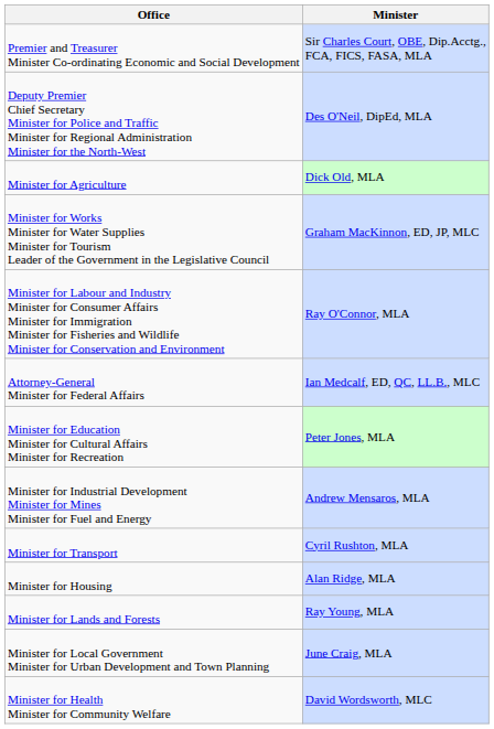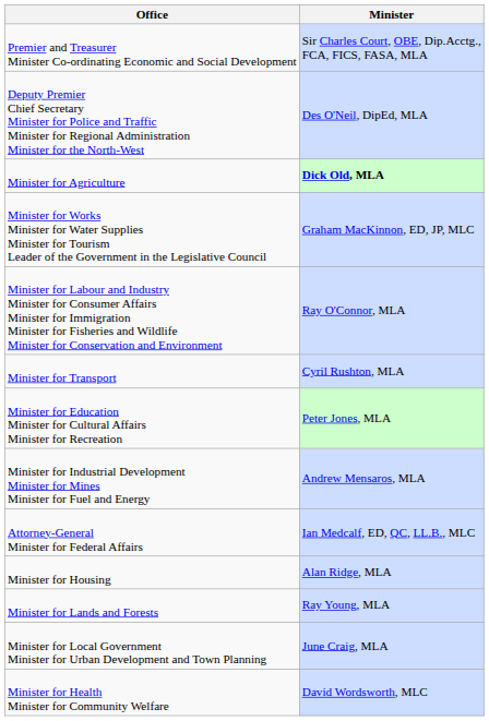Minister for Agriculture | Minister: normal -> bold
rows swapped: Attorney-General Minister for Federal Affairs <-> Minister for Transport
